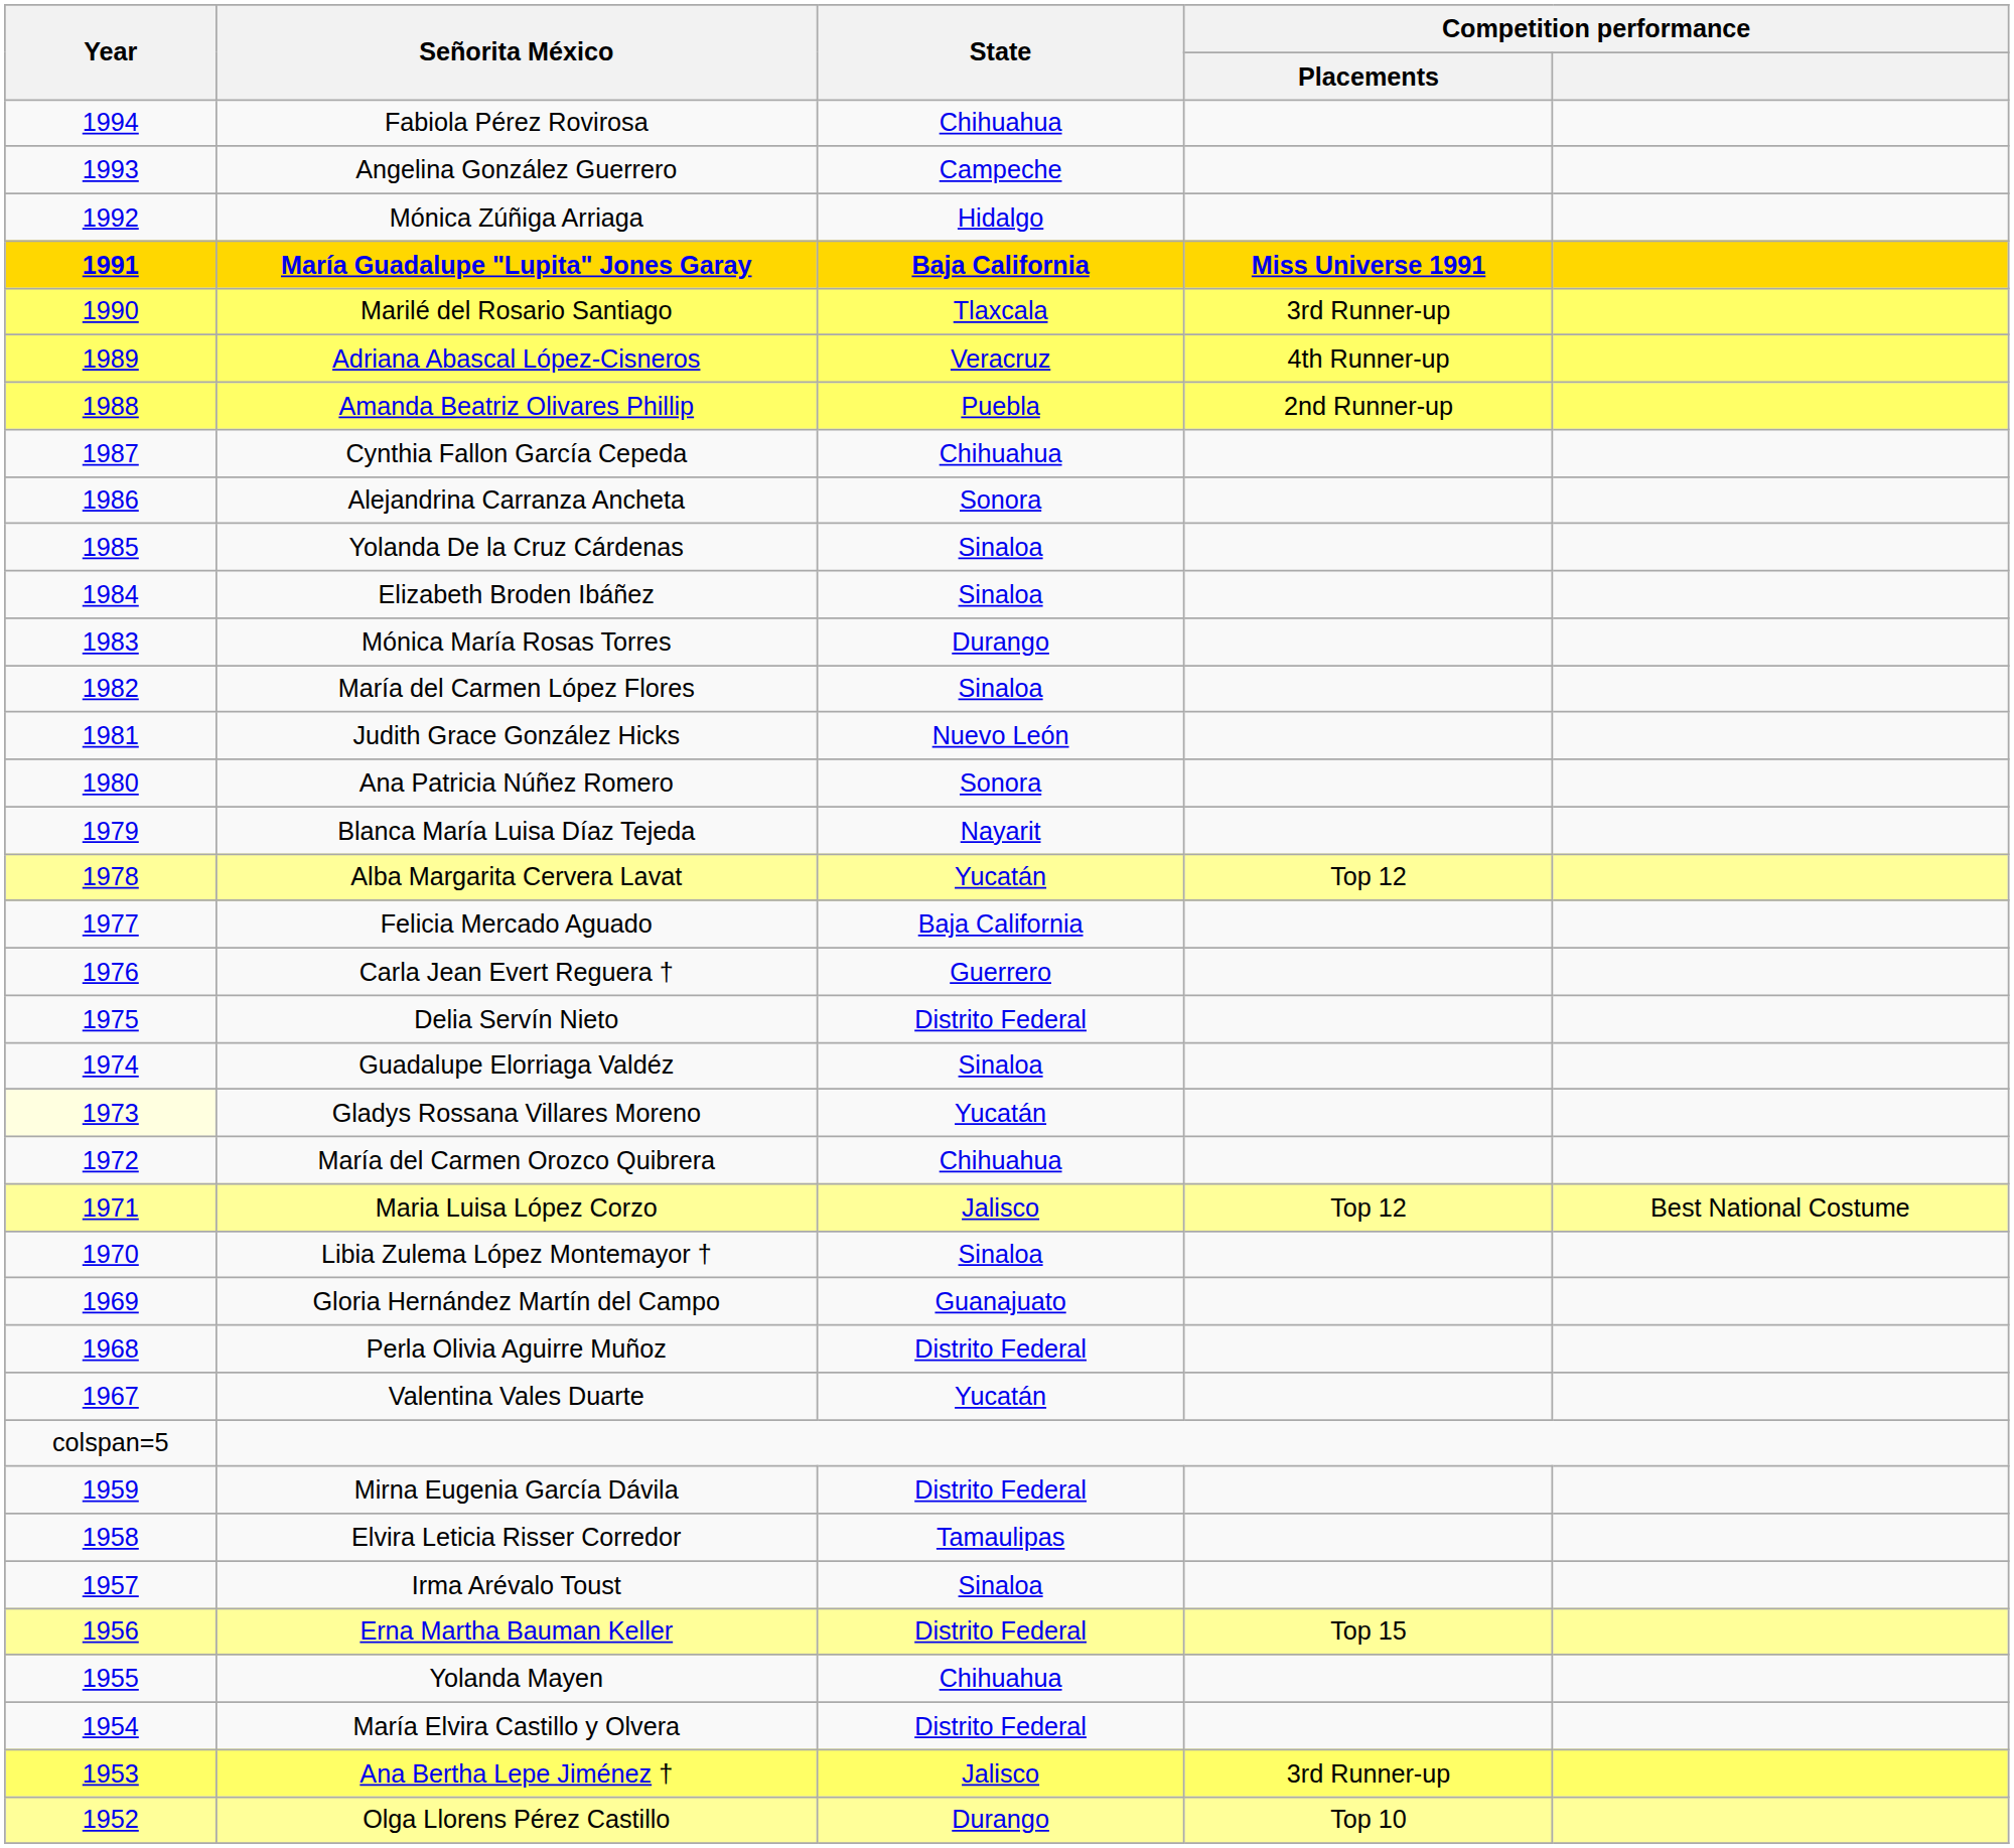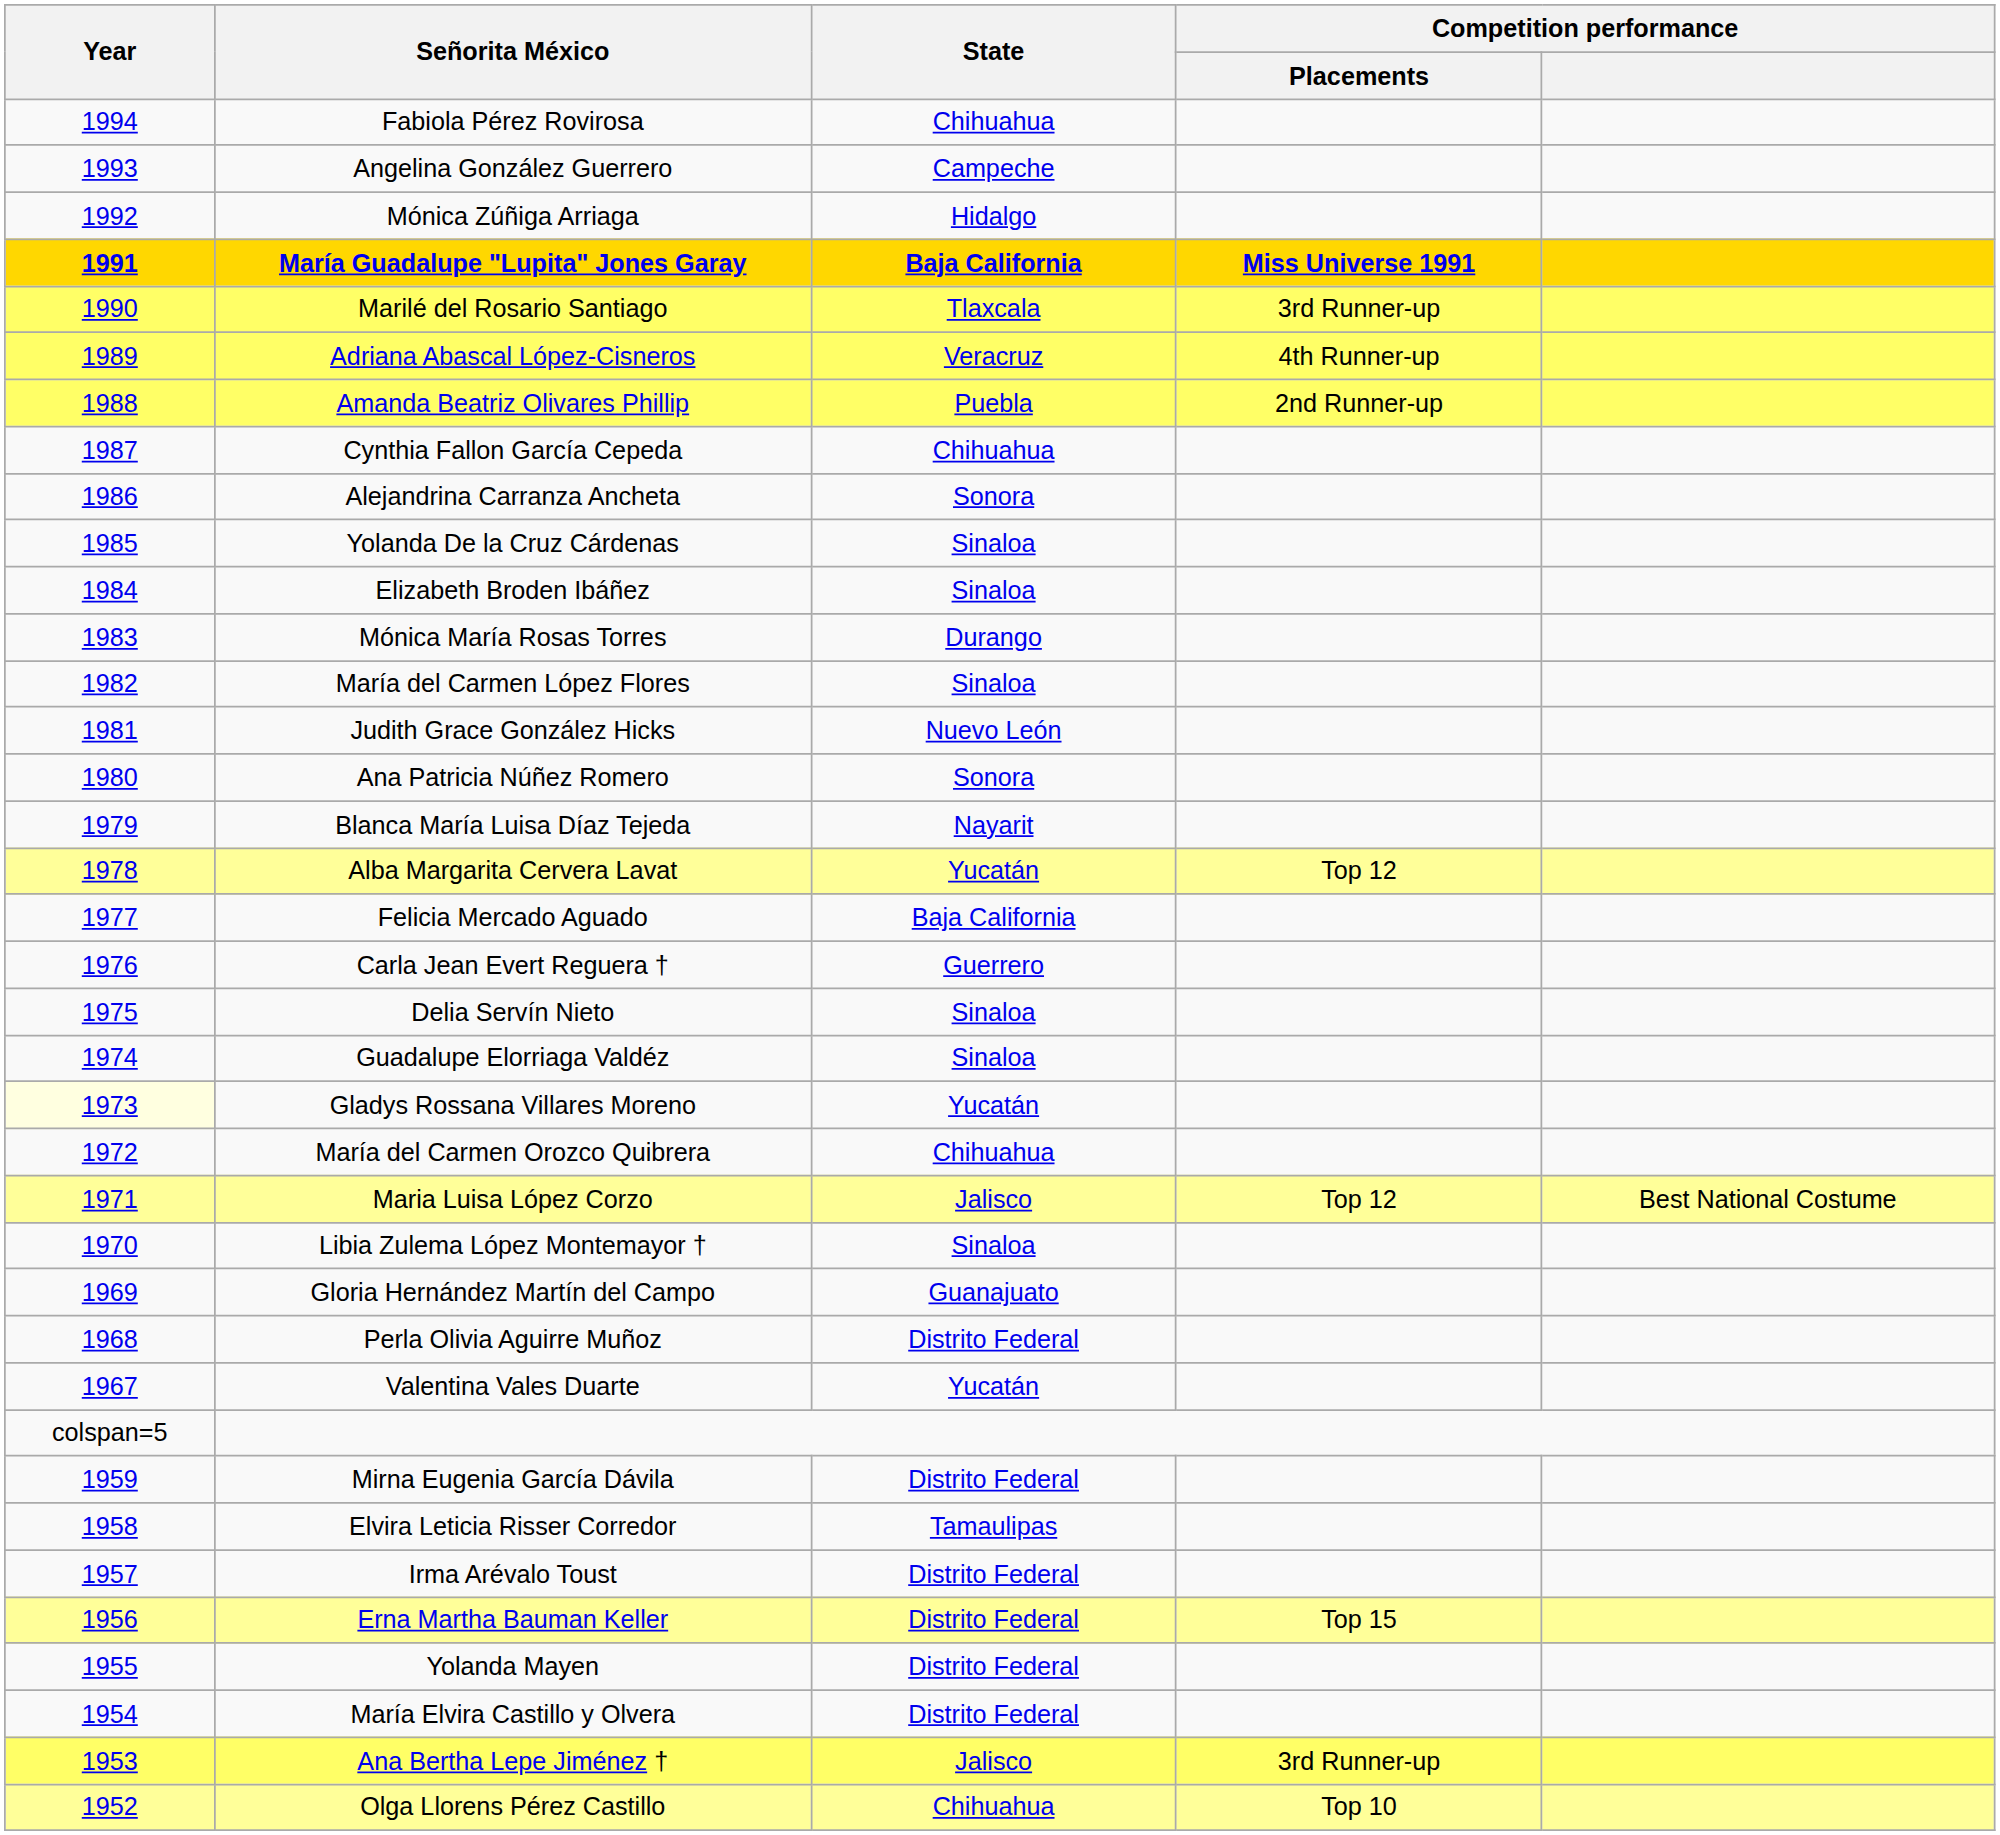Delia Servín Nieto | State: Distrito Federal -> Sinaloa
Irma Arévalo Toust | State: Sinaloa -> Distrito Federal
Yolanda Mayen | State: Chihuahua -> Distrito Federal
Olga Llorens Pérez Castillo | State: Durango -> Chihuahua
